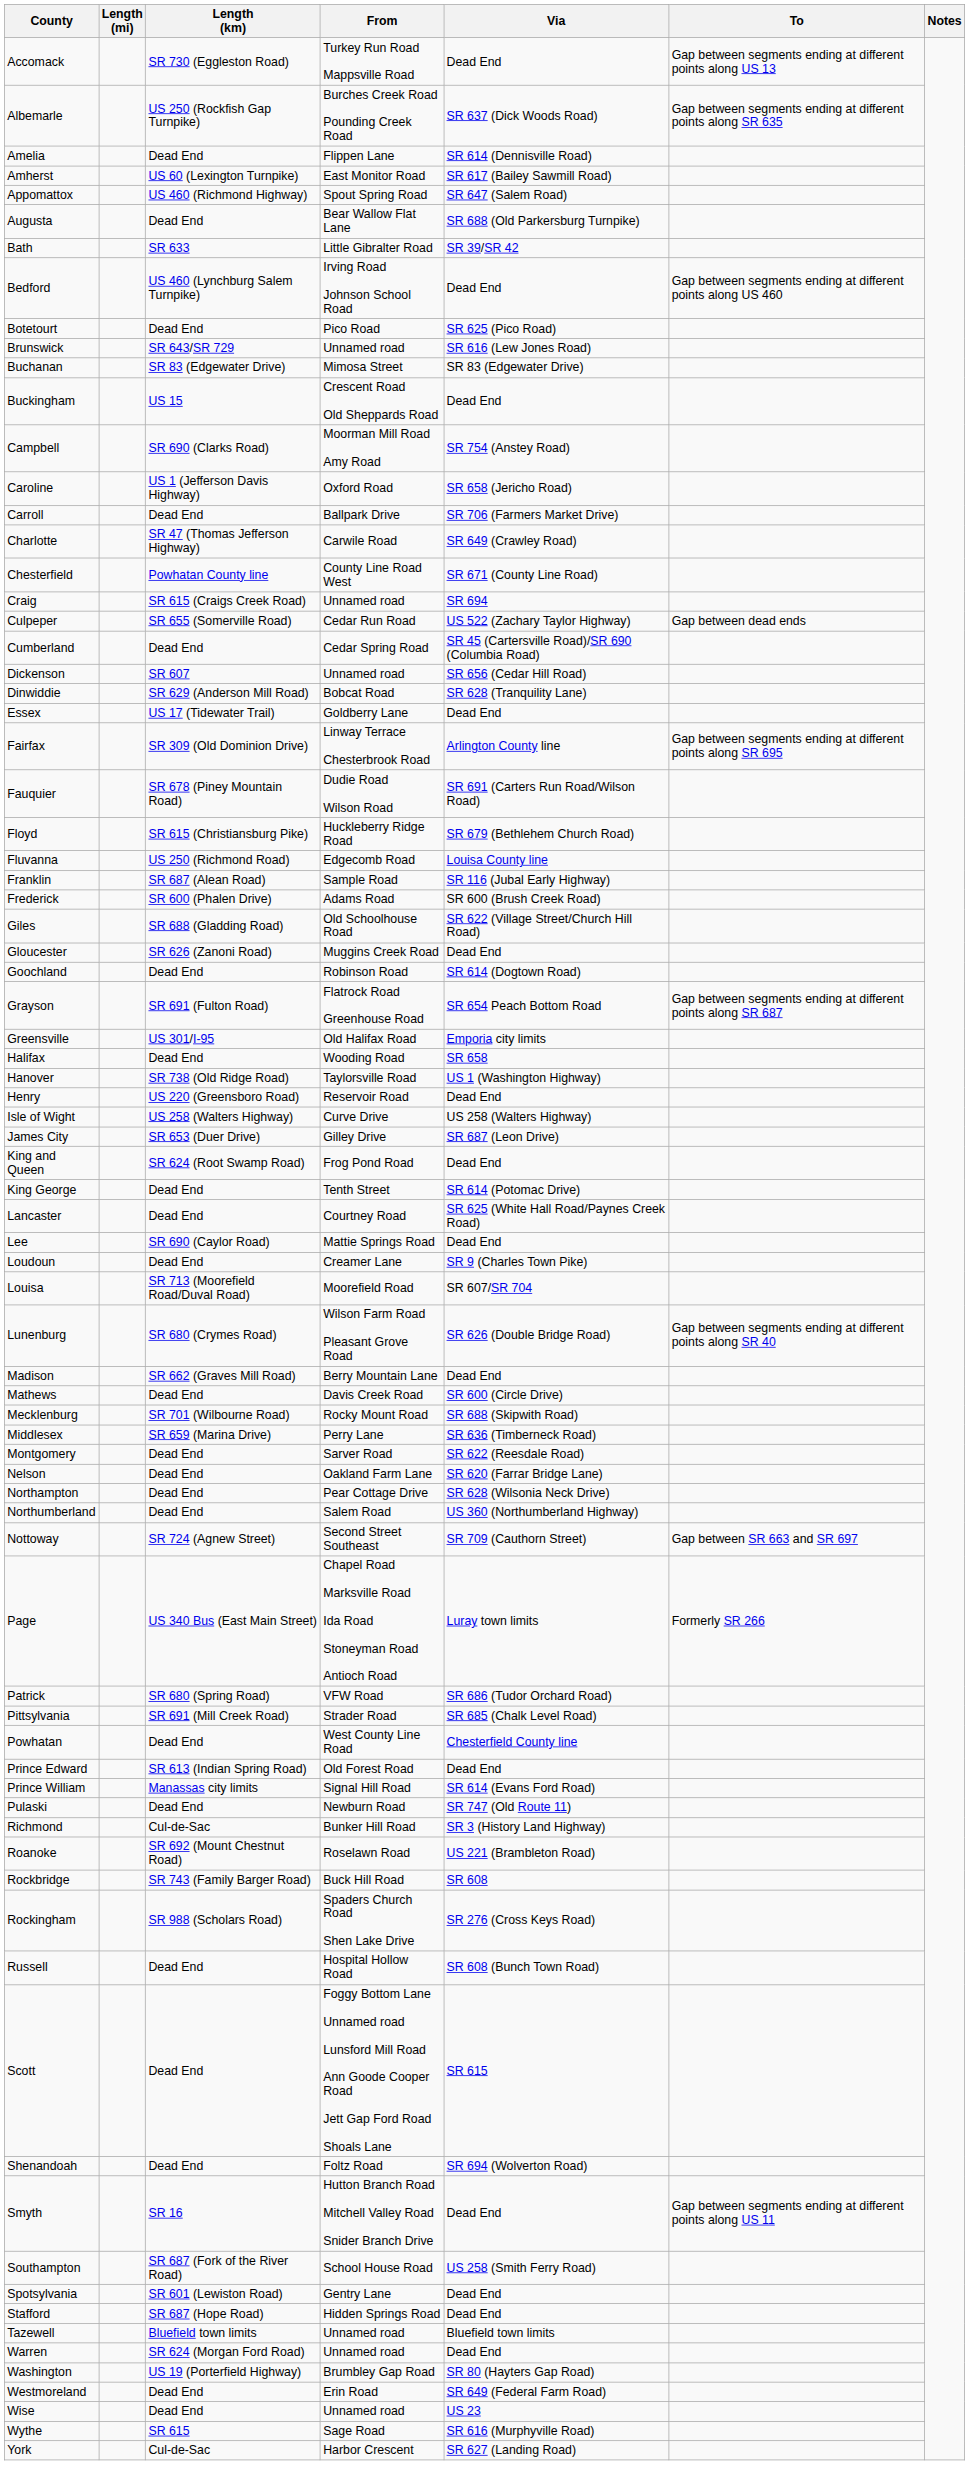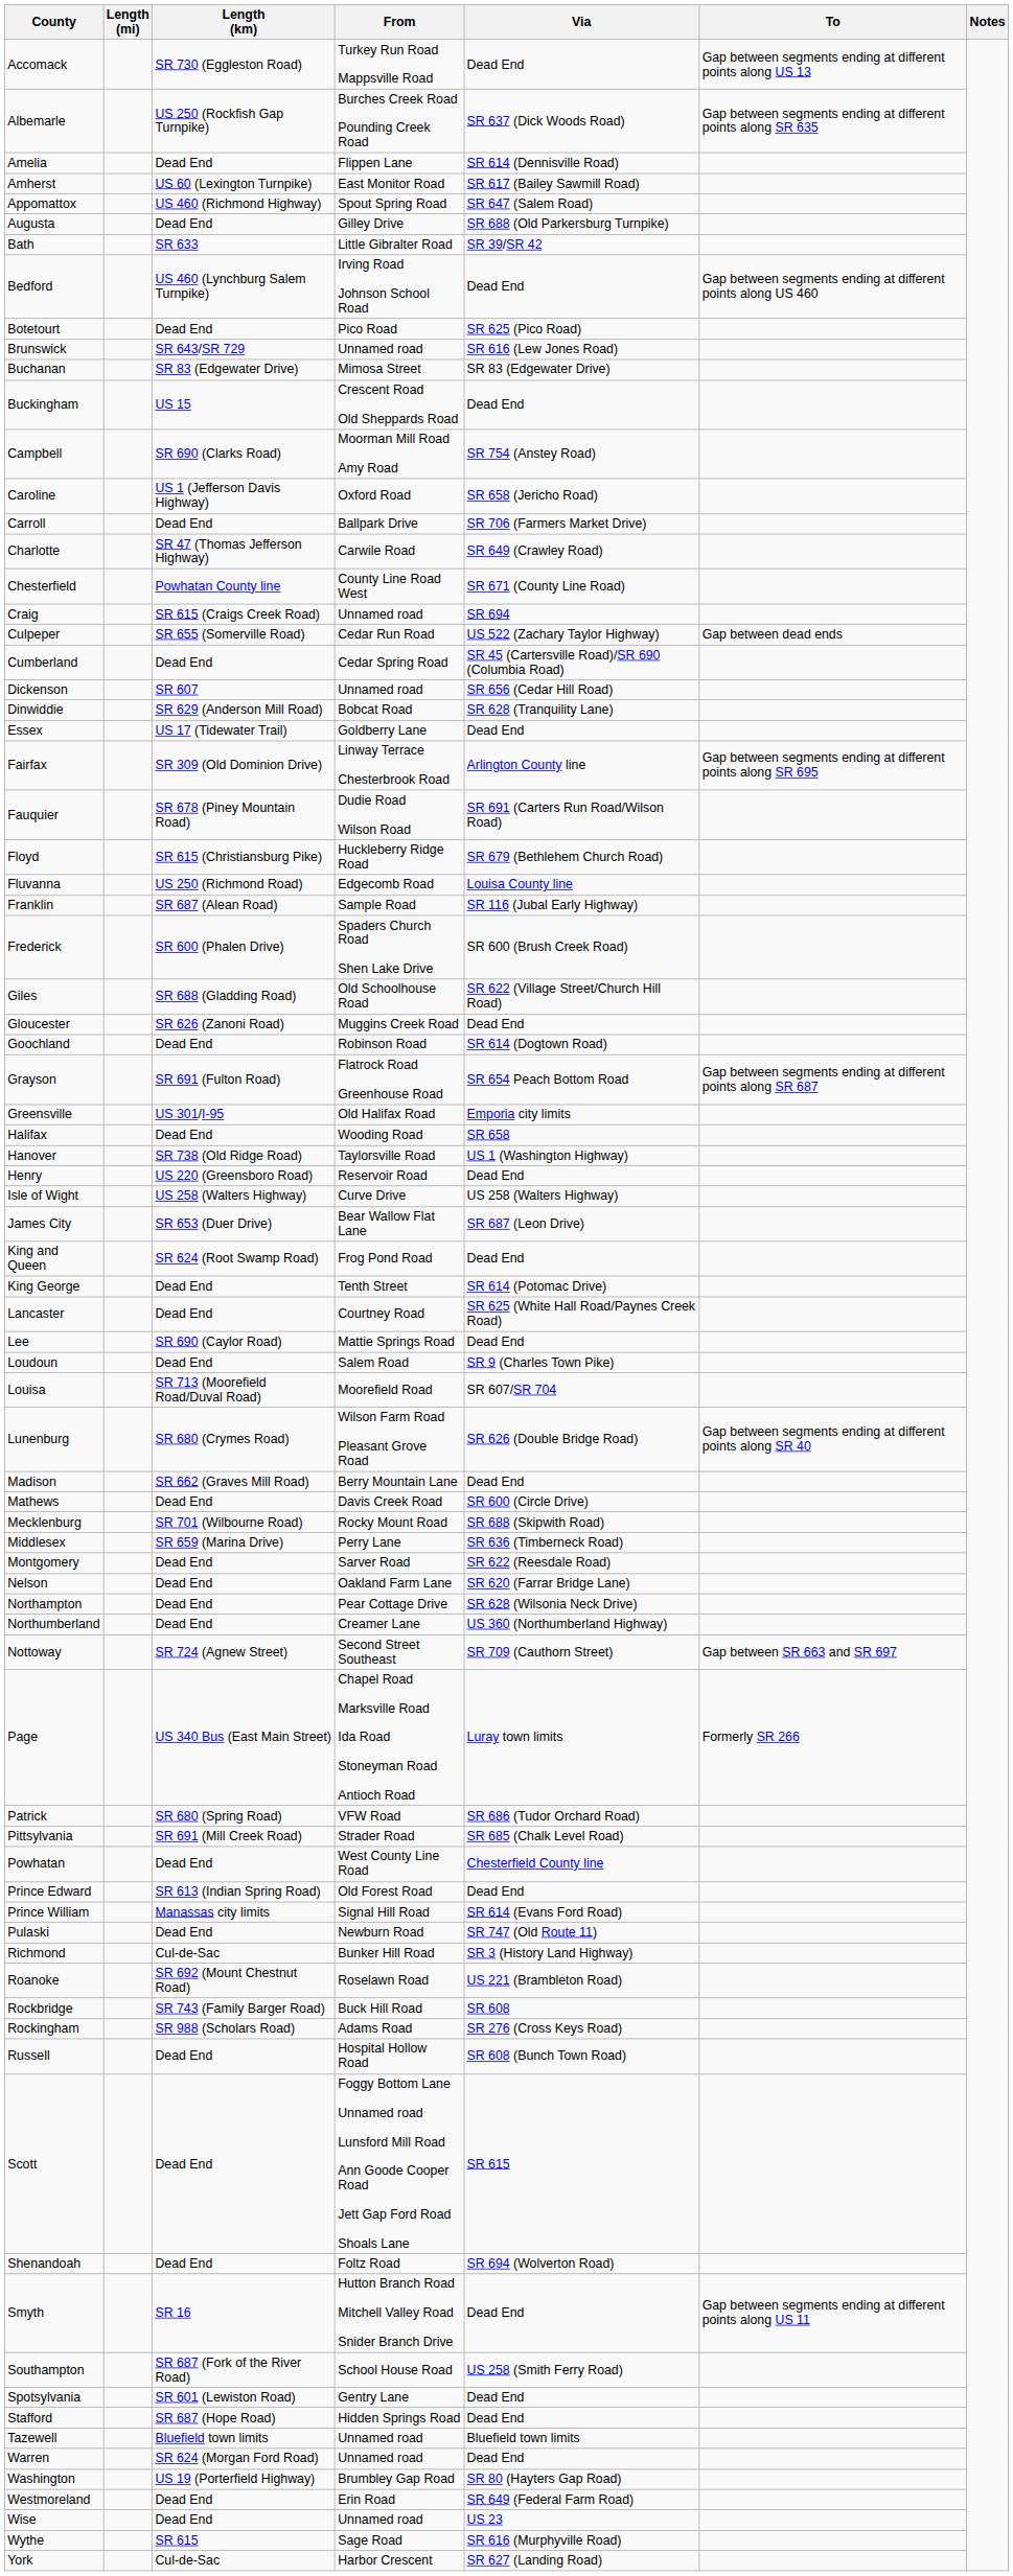Augusta | From: Bear Wallow Flat Lane -> Gilley Drive
Frederick | From: Adams Road -> Spaders Church Road Shen Lake Drive
James City | From: Gilley Drive -> Bear Wallow Flat Lane
Loudoun | From: Creamer Lane -> Salem Road
Northumberland | From: Salem Road -> Creamer Lane
Rockingham | From: Spaders Church Road Shen Lake Drive -> Adams Road
